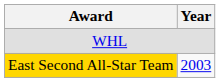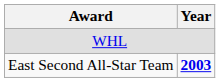East Second All-Star Team | Award: gold background -> no background
East Second All-Star Team | Year: normal -> bold
